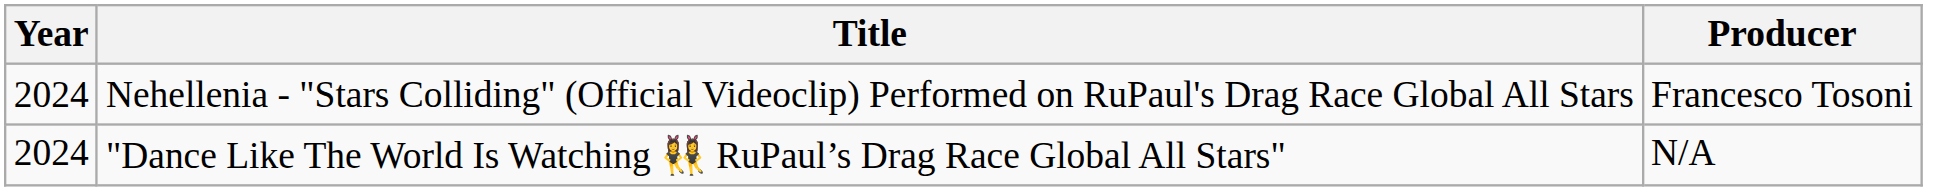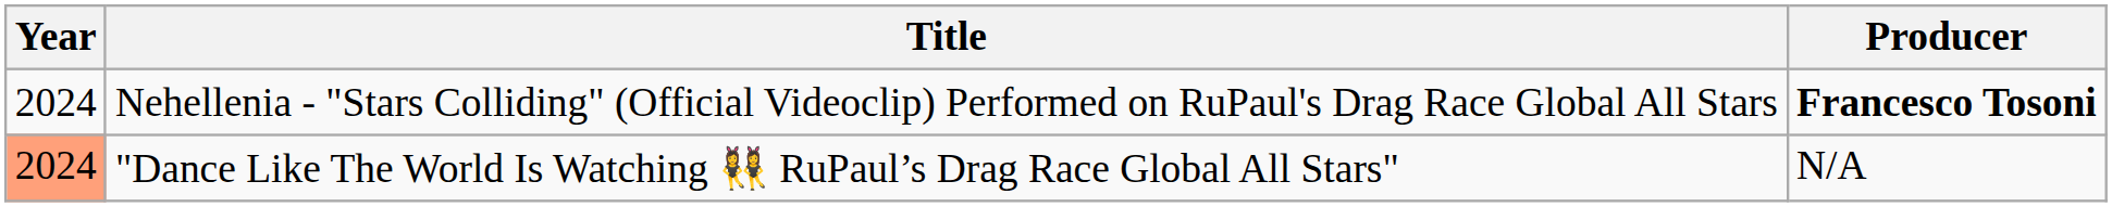row 2 | Producer: normal -> bold
row 3 | Year: no background -> lightsalmon background
